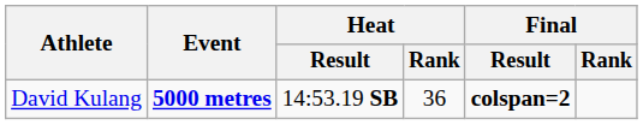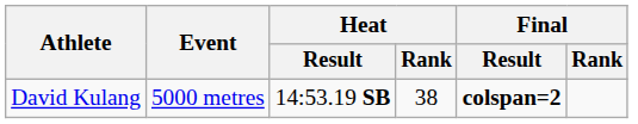David Kulang | Event: bold -> normal
David Kulang | Heat / Rank: 36 -> 38
